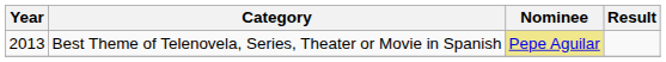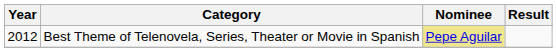row 2 | Year: 2013 -> 2012
